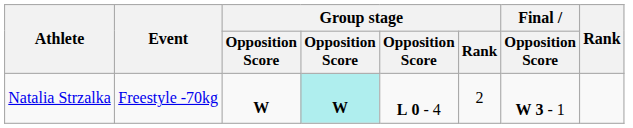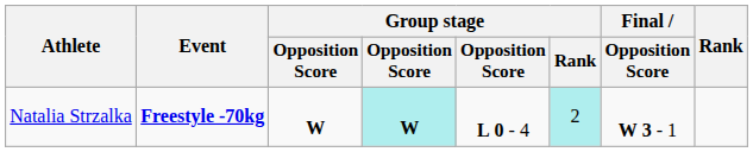Natalia Strzalka | Event: normal -> bold
Natalia Strzalka | Group stage / Rank: no background -> paleturquoise background
